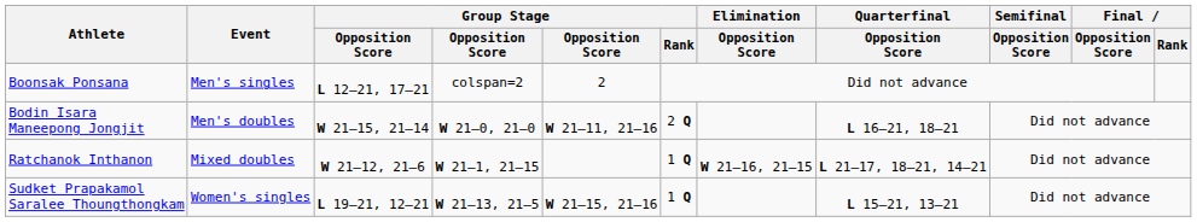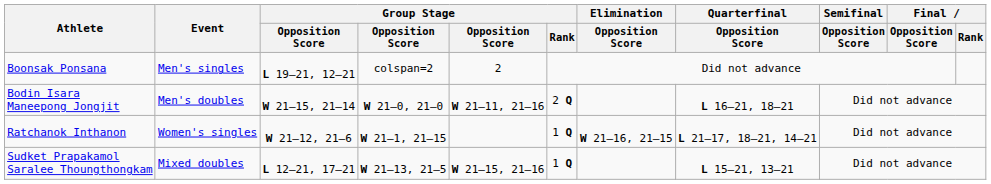Boonsak Ponsana | column 3: L 12–21, 17–21 -> L 19–21, 12–21
Ratchanok Inthanon | Event: Mixed doubles -> Women's singles
Sudket Prapakamol Saralee Thoungthongkam | Event: Women's singles -> Mixed doubles
Sudket Prapakamol Saralee Thoungthongkam | column 3: L 19–21, 12–21 -> L 12–21, 17–21
